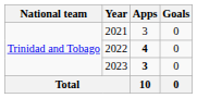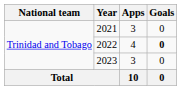2022 | Apps: bold -> normal
2022 | Goals: normal -> bold
2023 | Apps: bold -> normal
